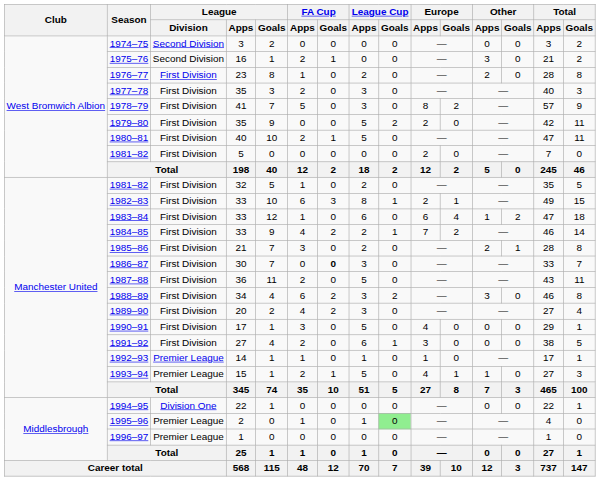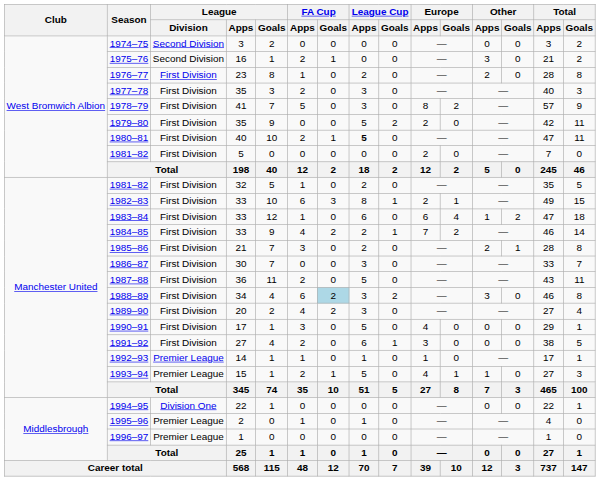1980–81 | League Cup / Apps: normal -> bold
1986–87 | FA Cup / Goals: bold -> normal
1988–89 | FA Cup / Goals: no background -> lightblue background
1995–96 | League Cup / Goals: lightgreen background -> no background
